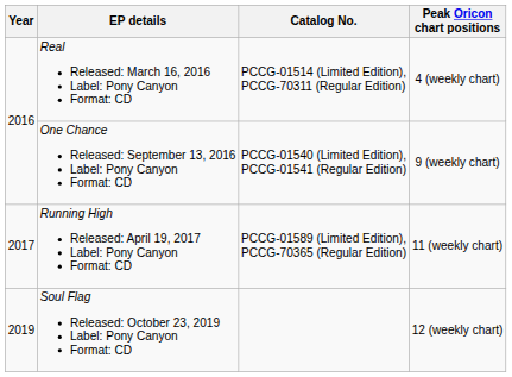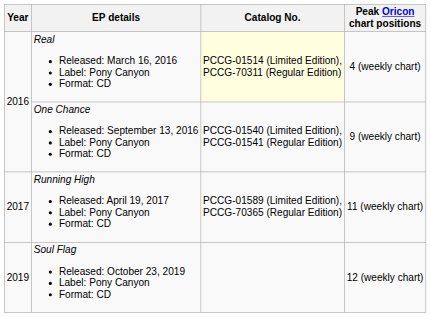Real Released: March 16, 2016 Label: Pony Canyon Format: CD | Catalog No.: no background -> lightyellow background
